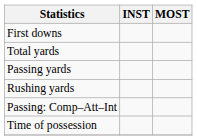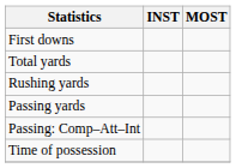rows swapped: Rushing yards <-> Passing yards
